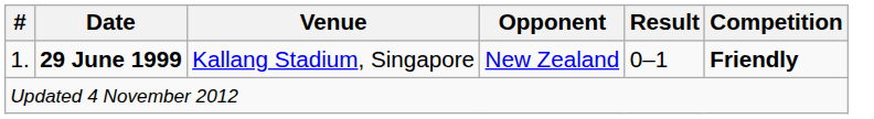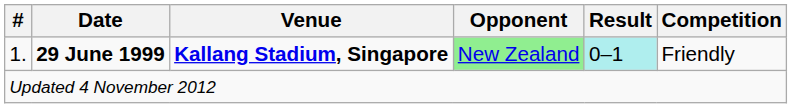1. | Venue: normal -> bold
1. | Opponent: no background -> lightgreen background
1. | Result: no background -> paleturquoise background
1. | Competition: bold -> normal
